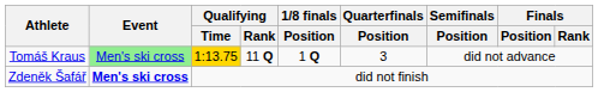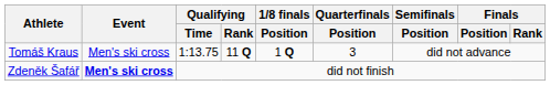Tomáš Kraus | Event: lightgreen background -> no background
Tomáš Kraus | Qualifying / Time: gold background -> no background
